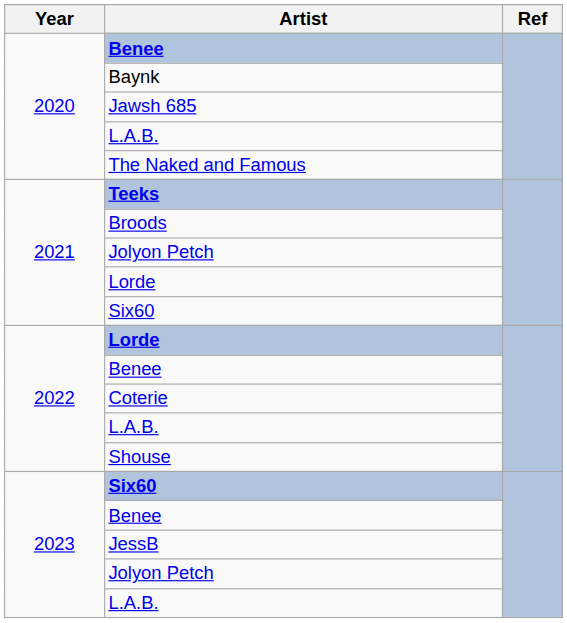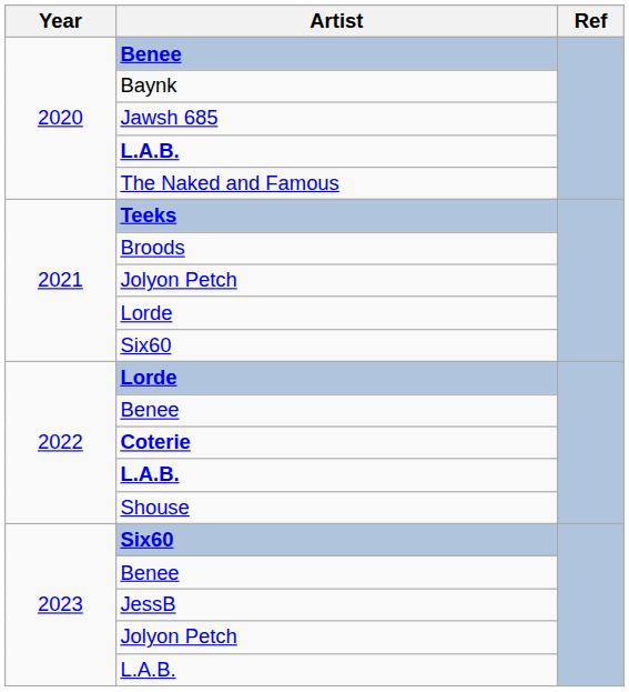2020 / L.A.B. | Artist: normal -> bold
Coterie | Artist: normal -> bold
2022 / L.A.B. | Artist: normal -> bold
